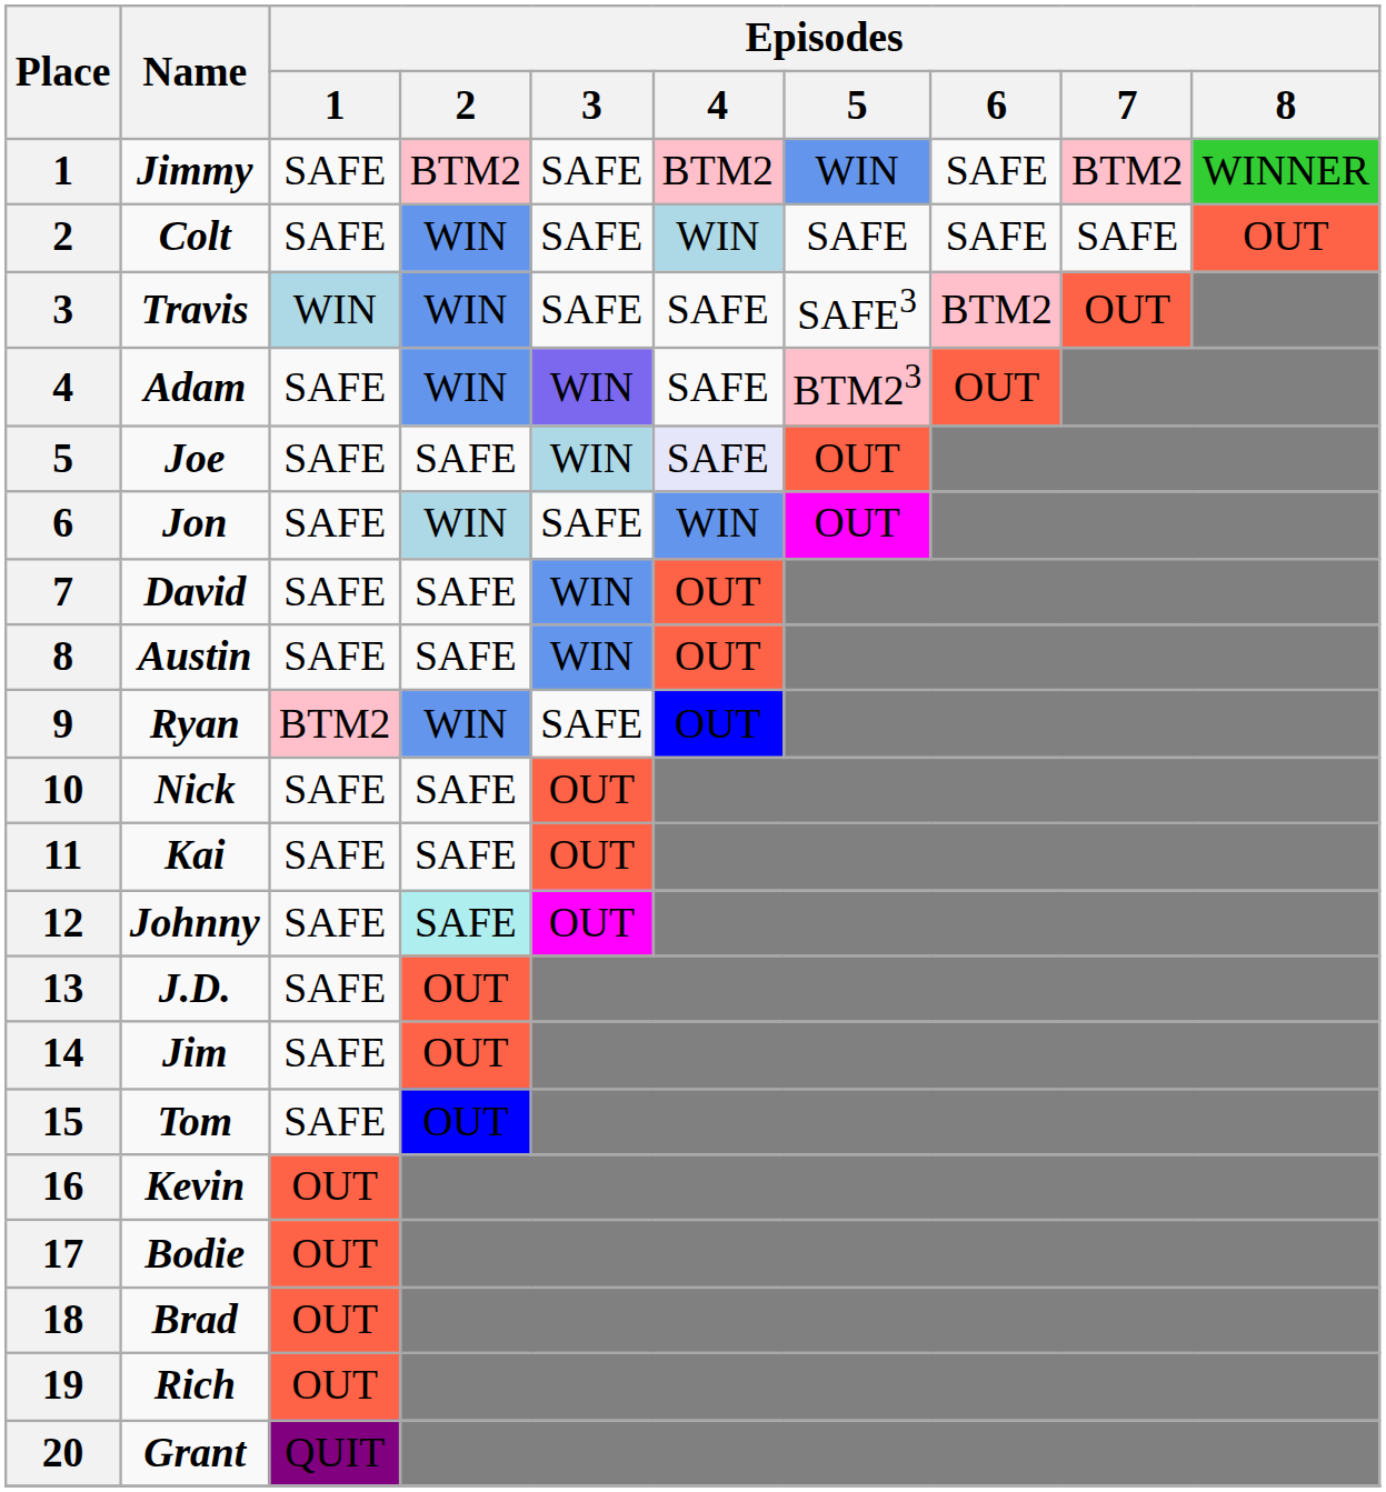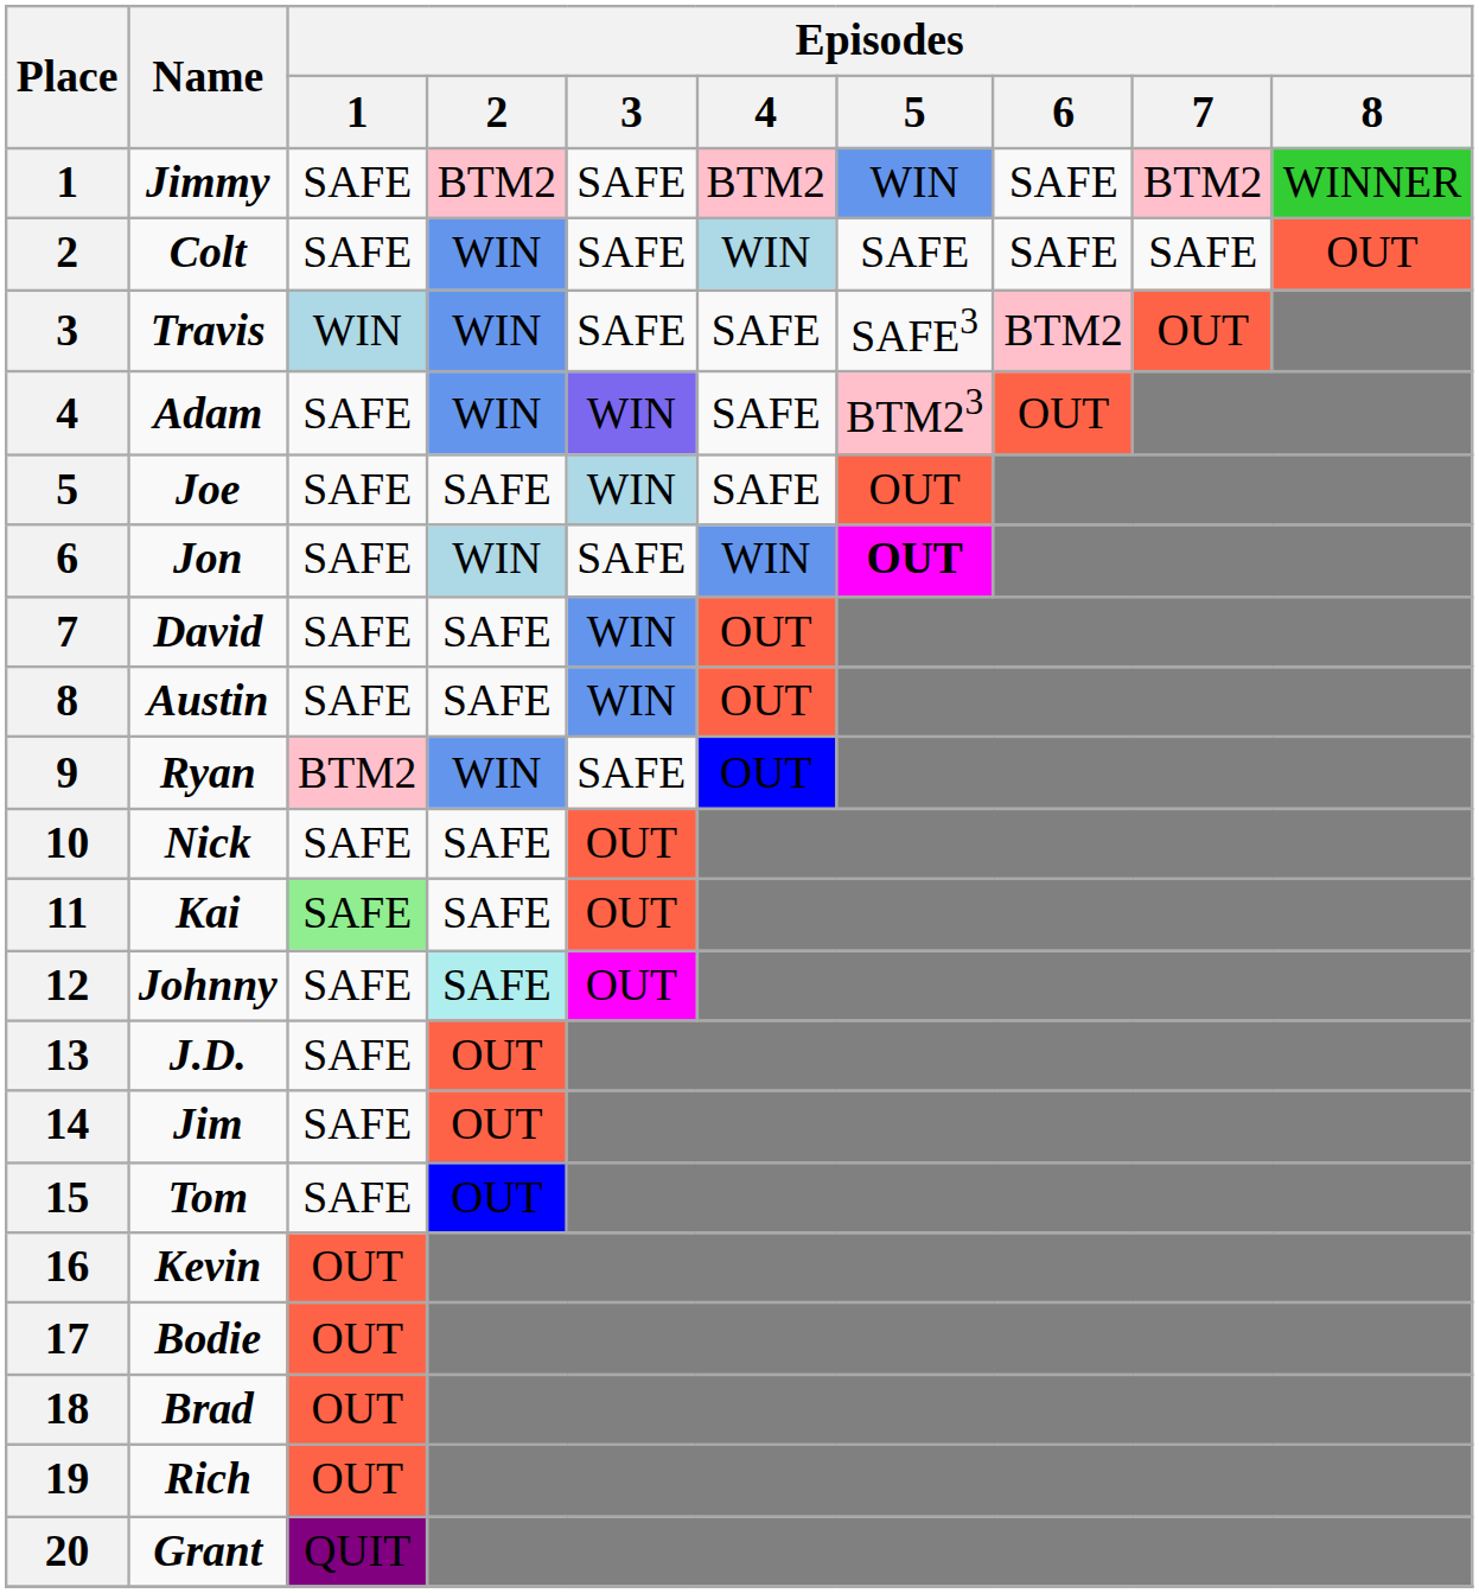Joe | Episodes / 4: lavender background -> no background
Jon | Episodes / 5: normal -> bold
Kai | Episodes / 1: no background -> lightgreen background
